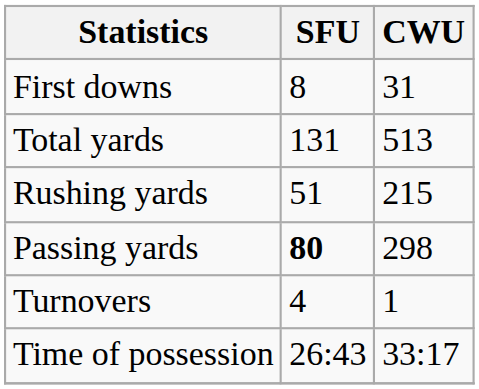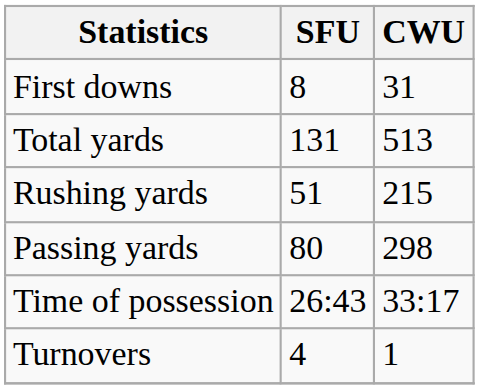Passing yards | SFU: bold -> normal
rows swapped: Turnovers <-> Time of possession
